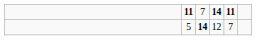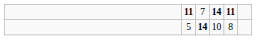row 2 | column 4: 12 -> 10
row 2 | column 5: 7 -> 8
